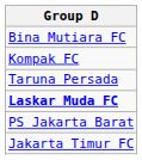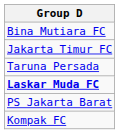row 3 | column 1: Kompak FC -> Jakarta Timur FC
row 7 | column 1: Jakarta Timur FC -> Kompak FC
